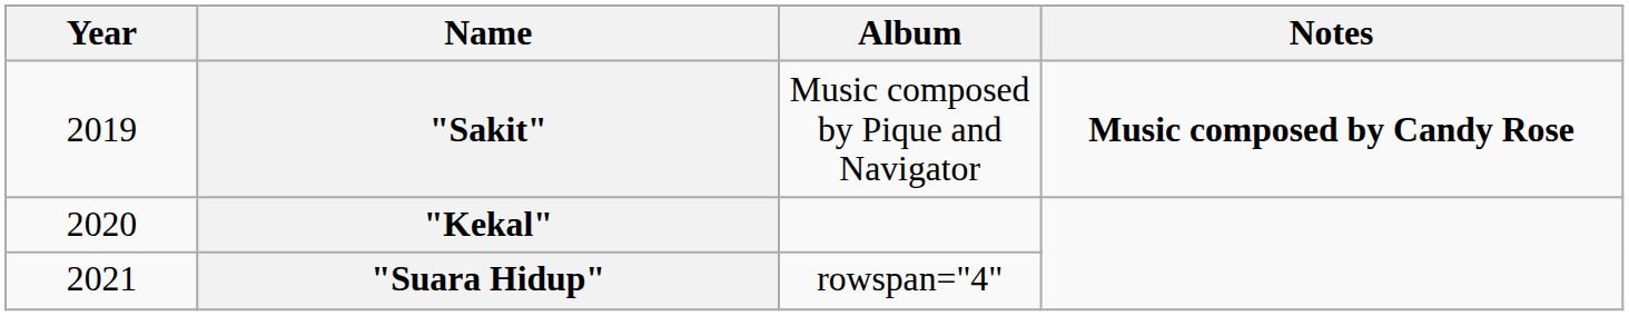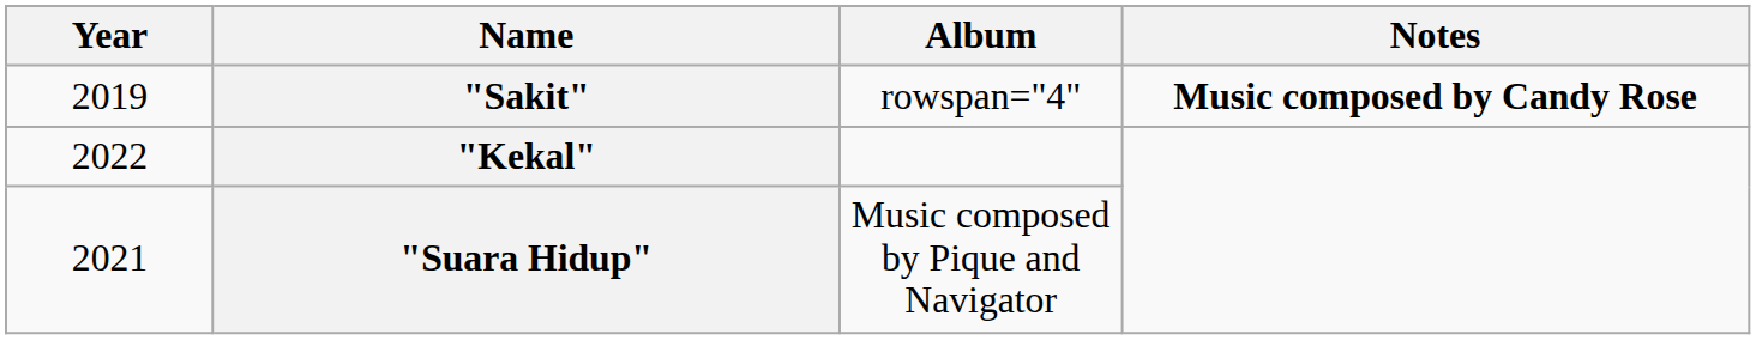"Sakit" | Album: Music composed by Pique and Navigator -> rowspan="4"
"Kekal" | Year: 2020 -> 2022
"Suara Hidup" | Album: rowspan="4" -> Music composed by Pique and Navigator
